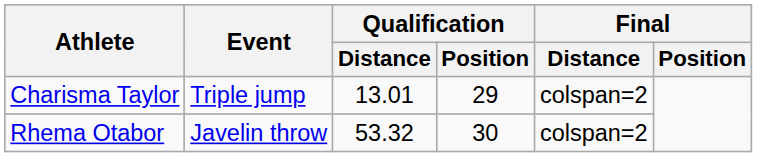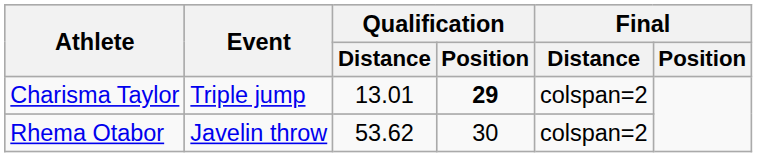Charisma Taylor | Qualification / Position: normal -> bold
Rhema Otabor | Qualification / Distance: 53.32 -> 53.62
